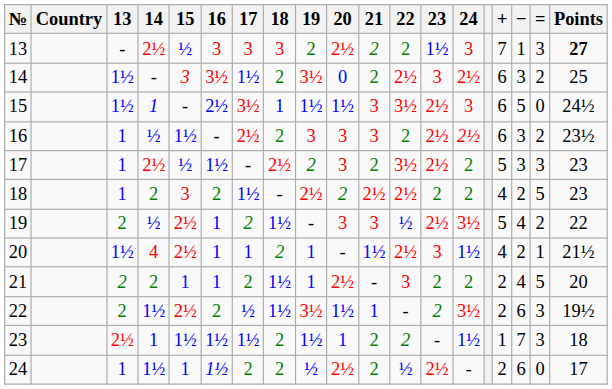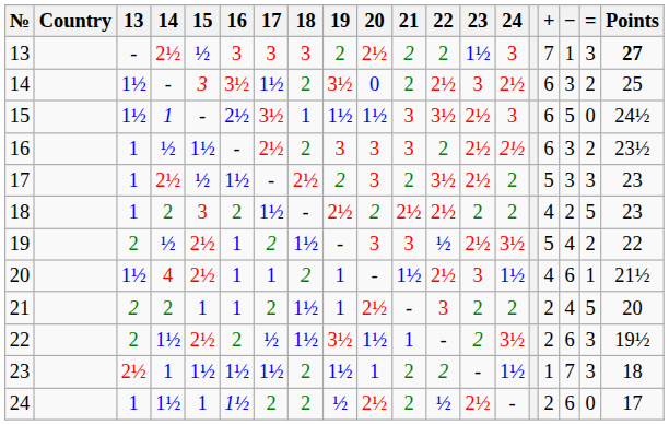row 9 | −: 2 -> 6
